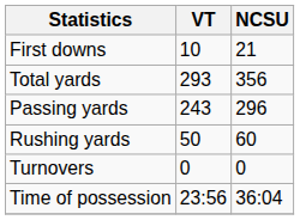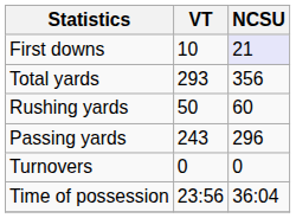First downs | NCSU: no background -> lavender background
rows swapped: Rushing yards <-> Passing yards
